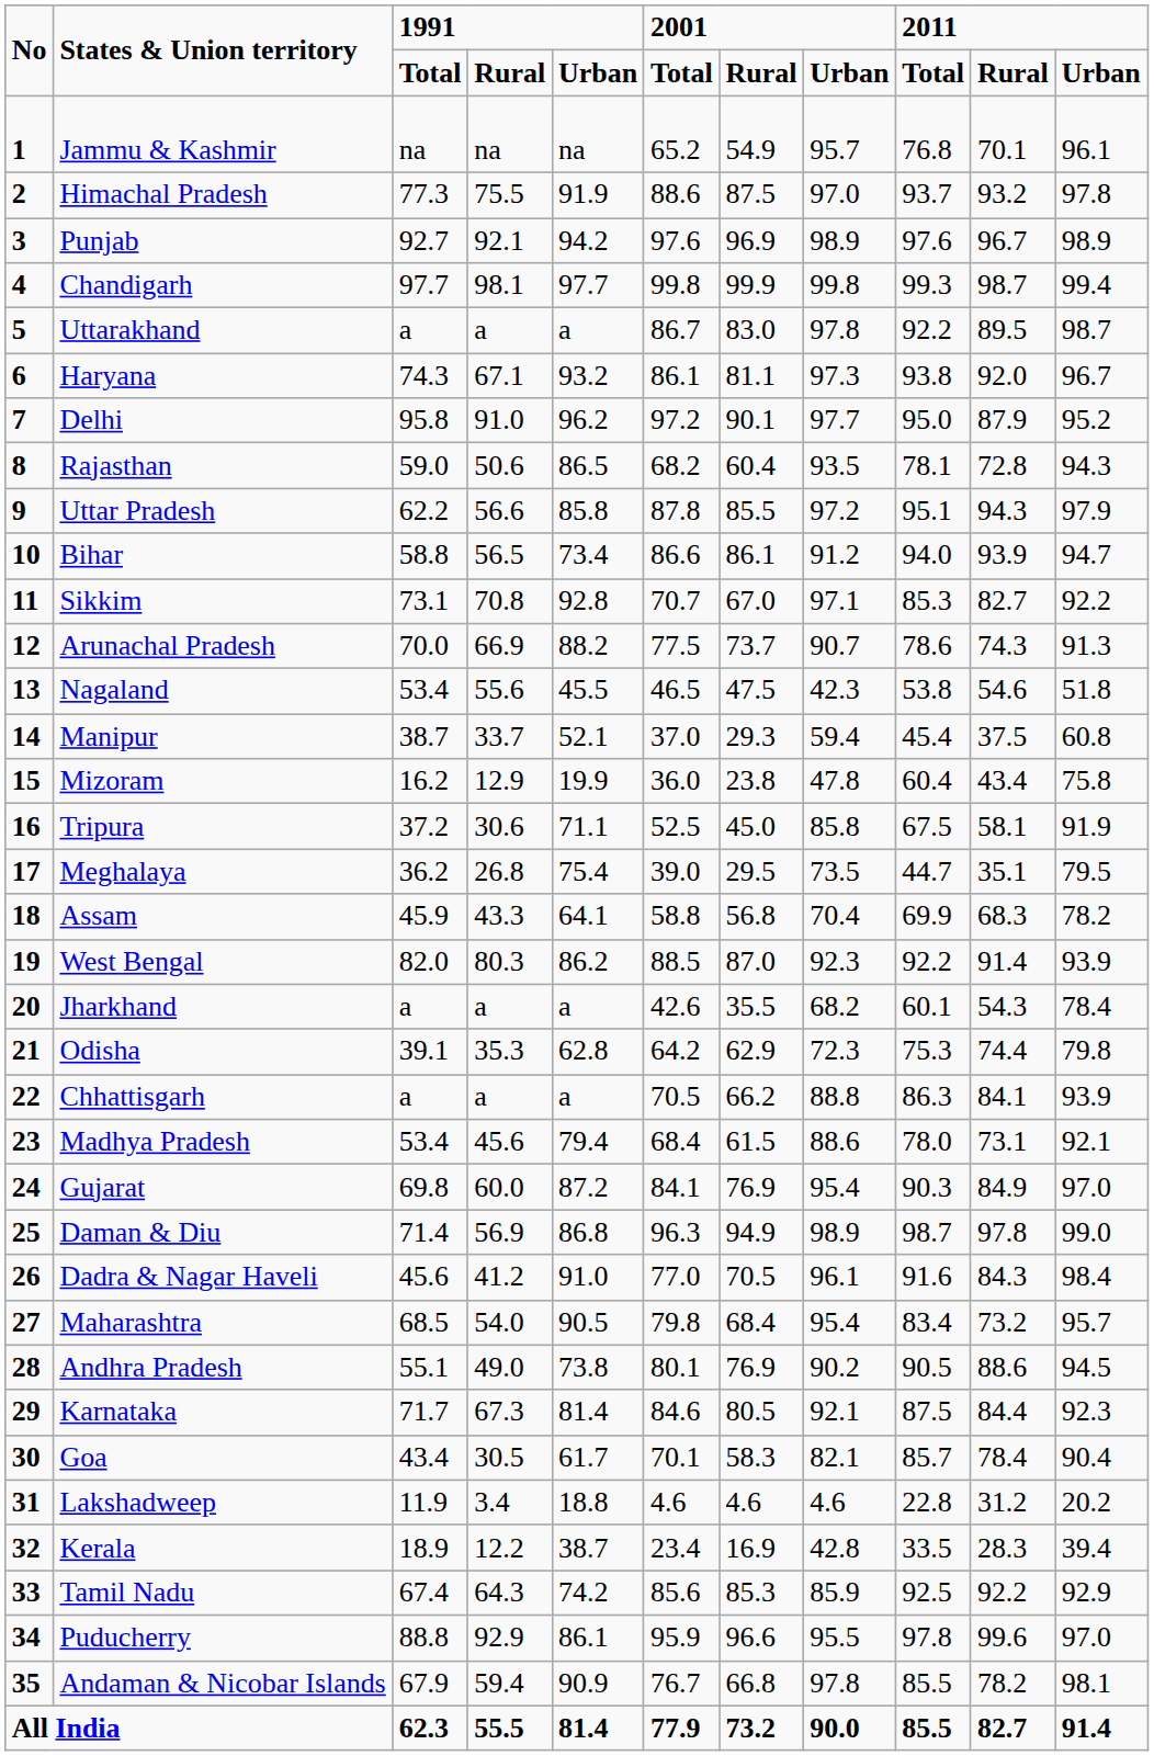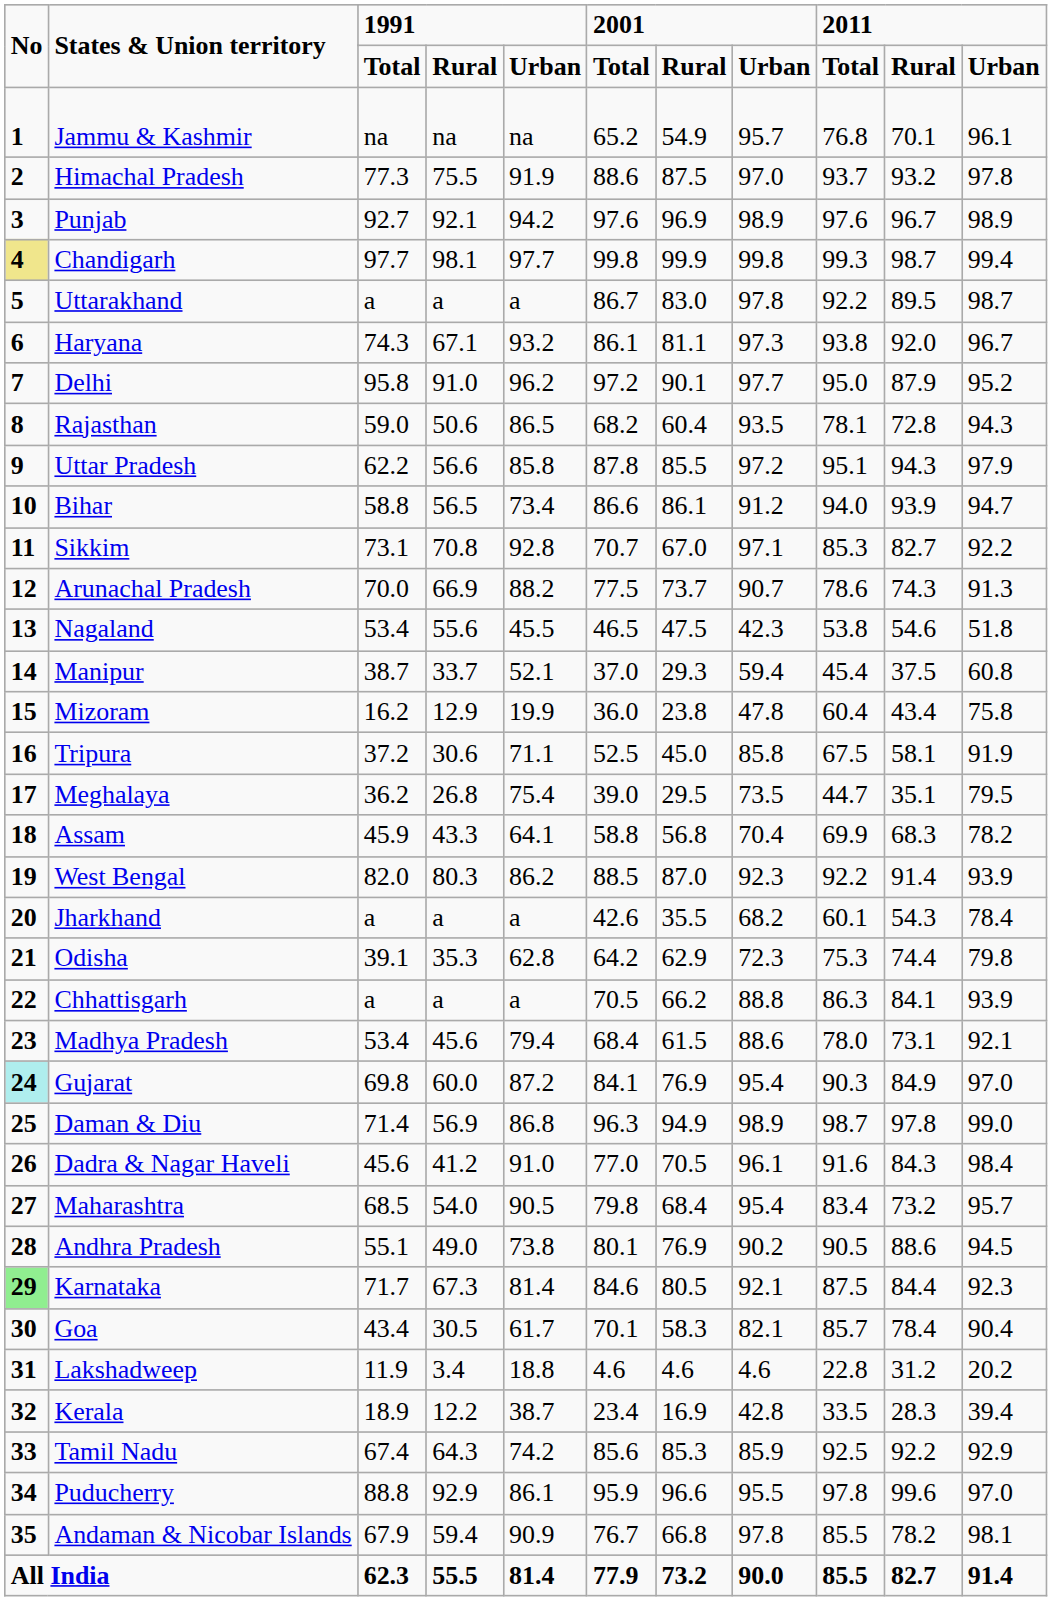Chandigarh | No: no background -> khaki background
Gujarat | No: no background -> paleturquoise background
Karnataka | No: no background -> lightgreen background
